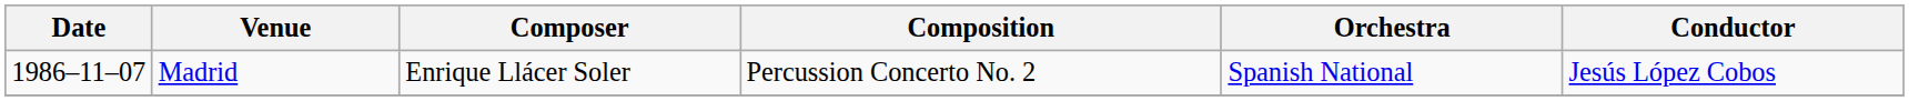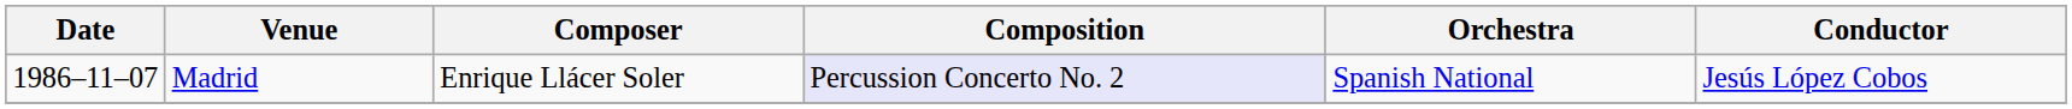Madrid | Composition: no background -> lavender background
